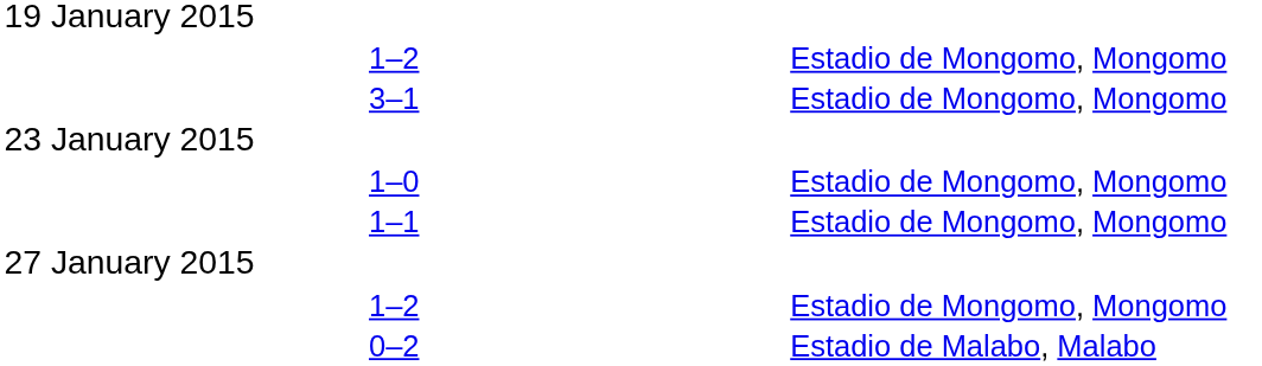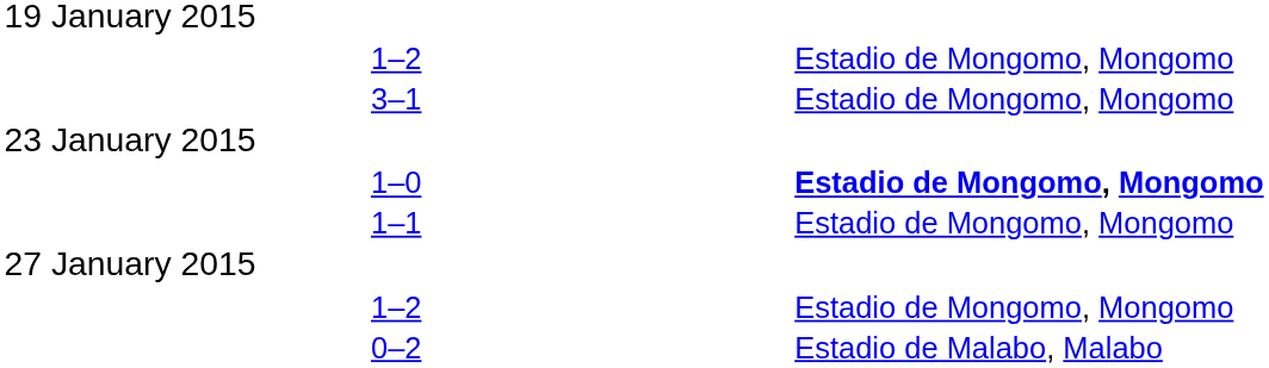1–0 | column 3: normal -> bold
